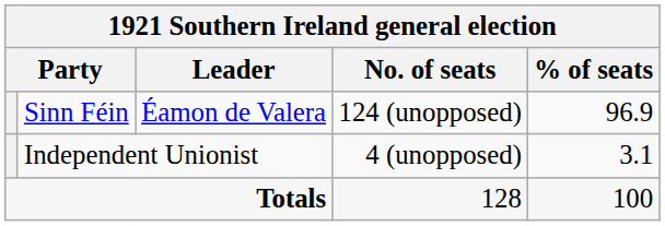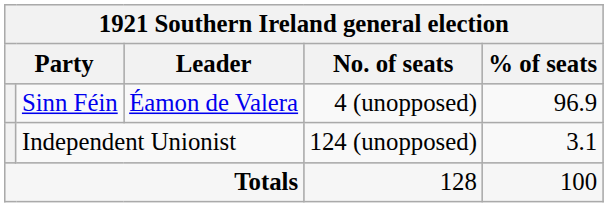Sinn Féin | No. of seats: 124 (unopposed) -> 4 (unopposed)
Independent Unionist | No. of seats: 4 (unopposed) -> 124 (unopposed)
